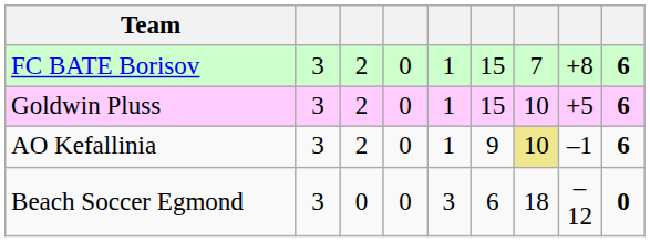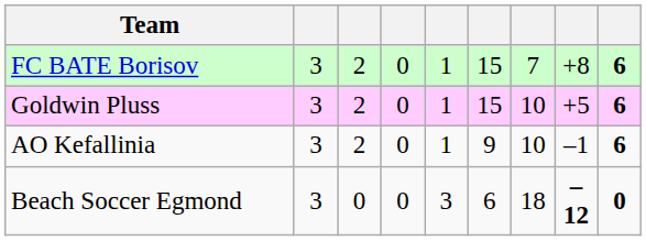AO Kefallinia | column 7: khaki background -> no background
Beach Soccer Egmond | column 8: normal -> bold
